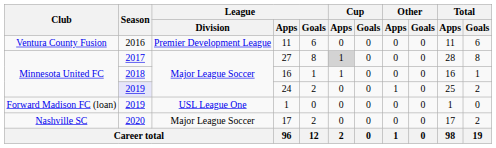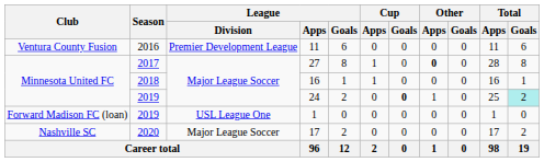27 | Cup / Apps: lightgrey background -> no background
27 | Other / Apps: normal -> bold
24 | Season: lavender background -> no background
24 | Cup / Goals: normal -> bold
24 | Total / Goals: no background -> paleturquoise background
